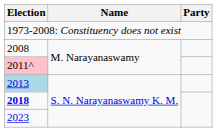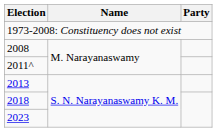2011^ | Election: pink background -> no background
2013 | Election: lightblue background -> no background
2018 | Election: bold -> normal
